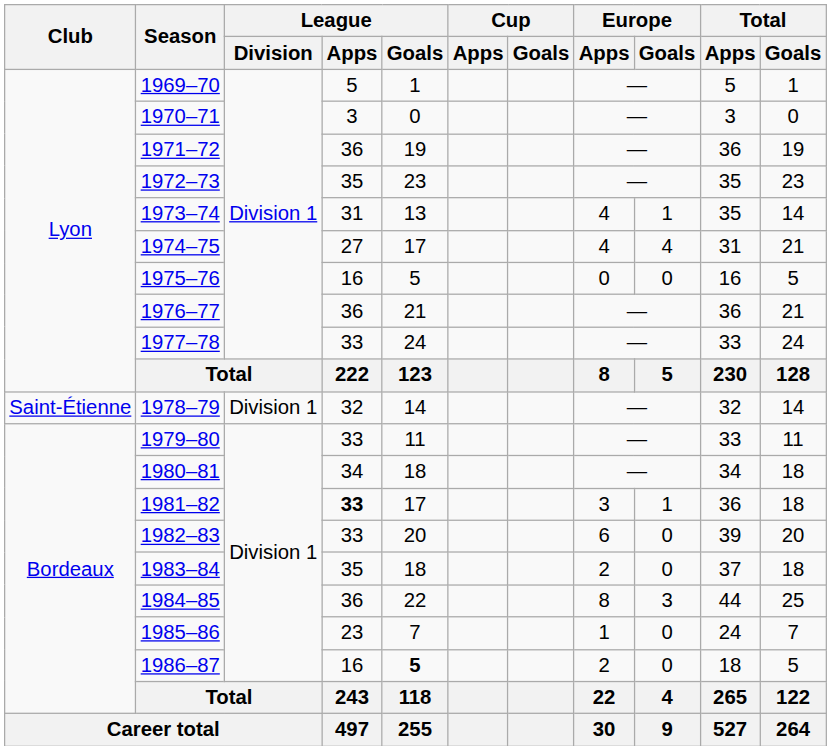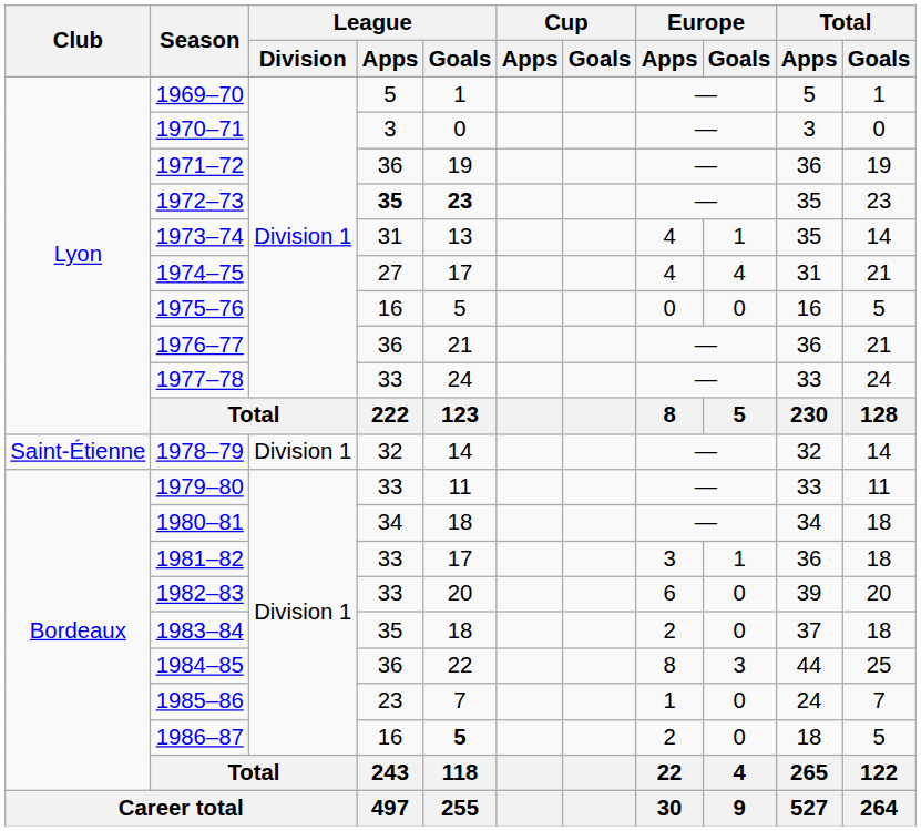1972–73 | League / Apps: normal -> bold
1972–73 | League / Goals: normal -> bold
1981–82 | League / Apps: bold -> normal
